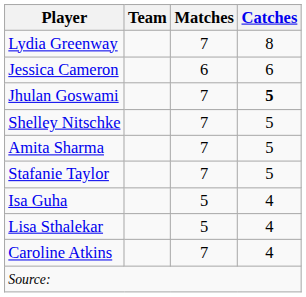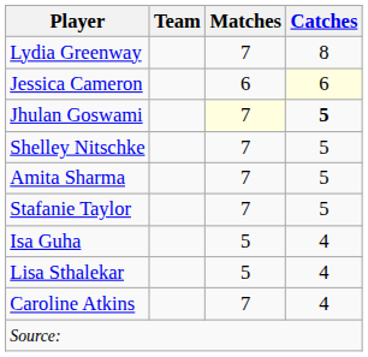Jessica Cameron | Catches: no background -> lightyellow background
Jhulan Goswami | Matches: no background -> lightyellow background
